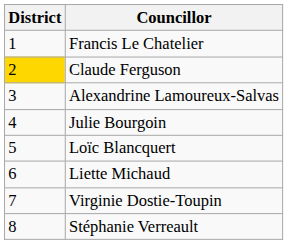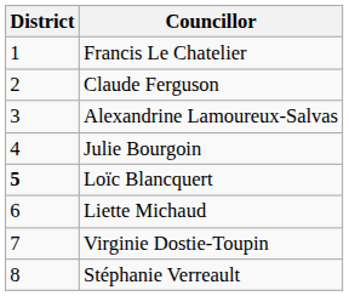Claude Ferguson | District: gold background -> no background
Loïc Blancquert | District: normal -> bold
